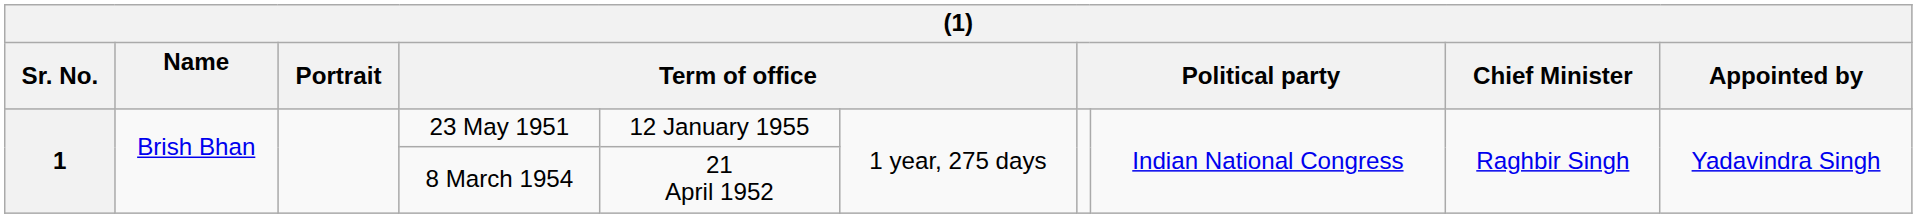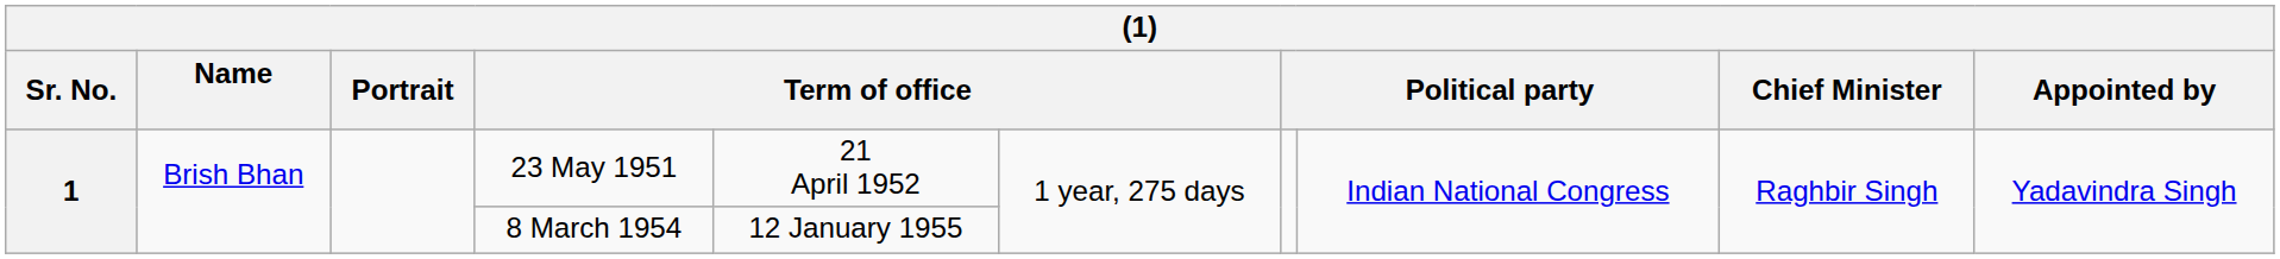23 May 1951 | column 5: 12 January 1955 -> 21 April 1952
8 March 1954 | column 5: 21 April 1952 -> 12 January 1955
